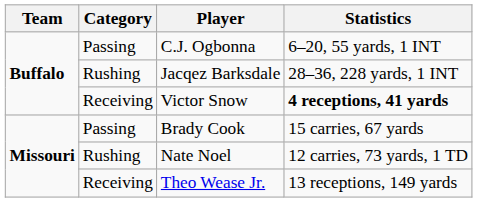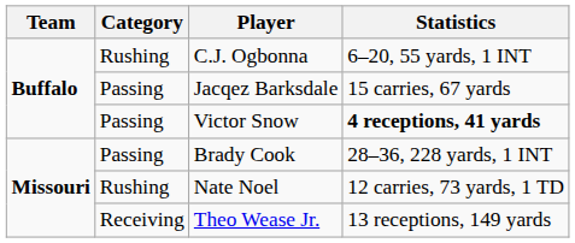C.J. Ogbonna | Category: Passing -> Rushing
Jacqez Barksdale | Category: Rushing -> Passing
Jacqez Barksdale | Statistics: 28–36, 228 yards, 1 INT -> 15 carries, 67 yards
Victor Snow | Category: Receiving -> Passing
Brady Cook | Statistics: 15 carries, 67 yards -> 28–36, 228 yards, 1 INT
